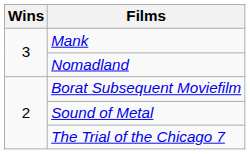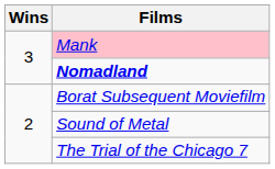Mank | Films: no background -> pink background
Nomadland | Films: normal -> bold
